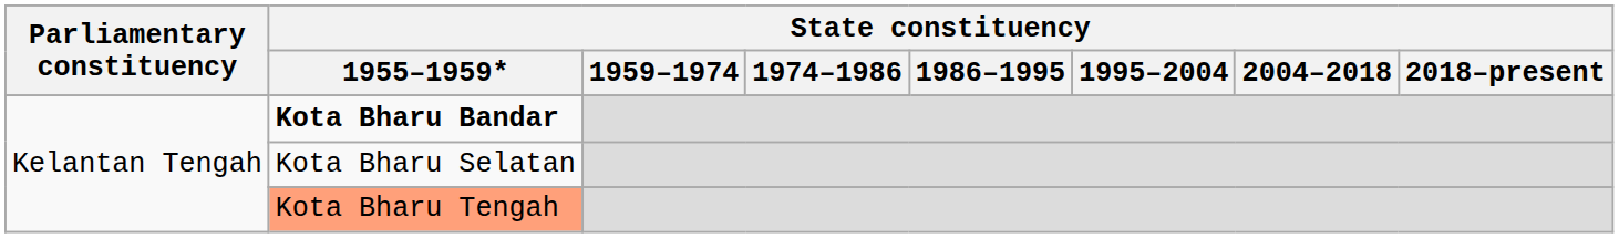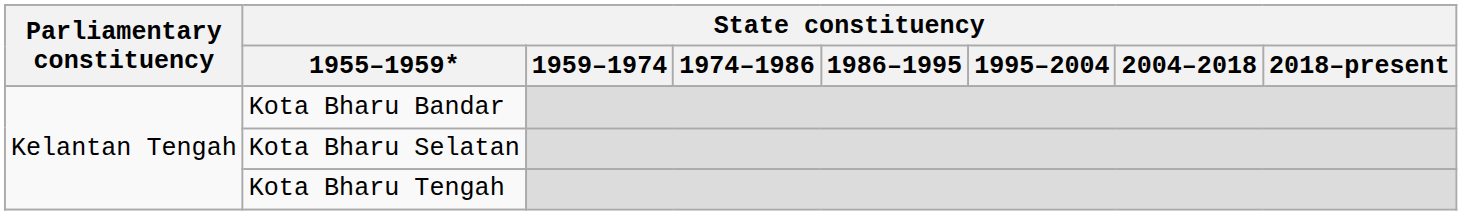Kota Bharu Bandar | State constituency / 1955–1959*: bold -> normal
Kota Bharu Tengah | State constituency / 1955–1959*: lightsalmon background -> no background
